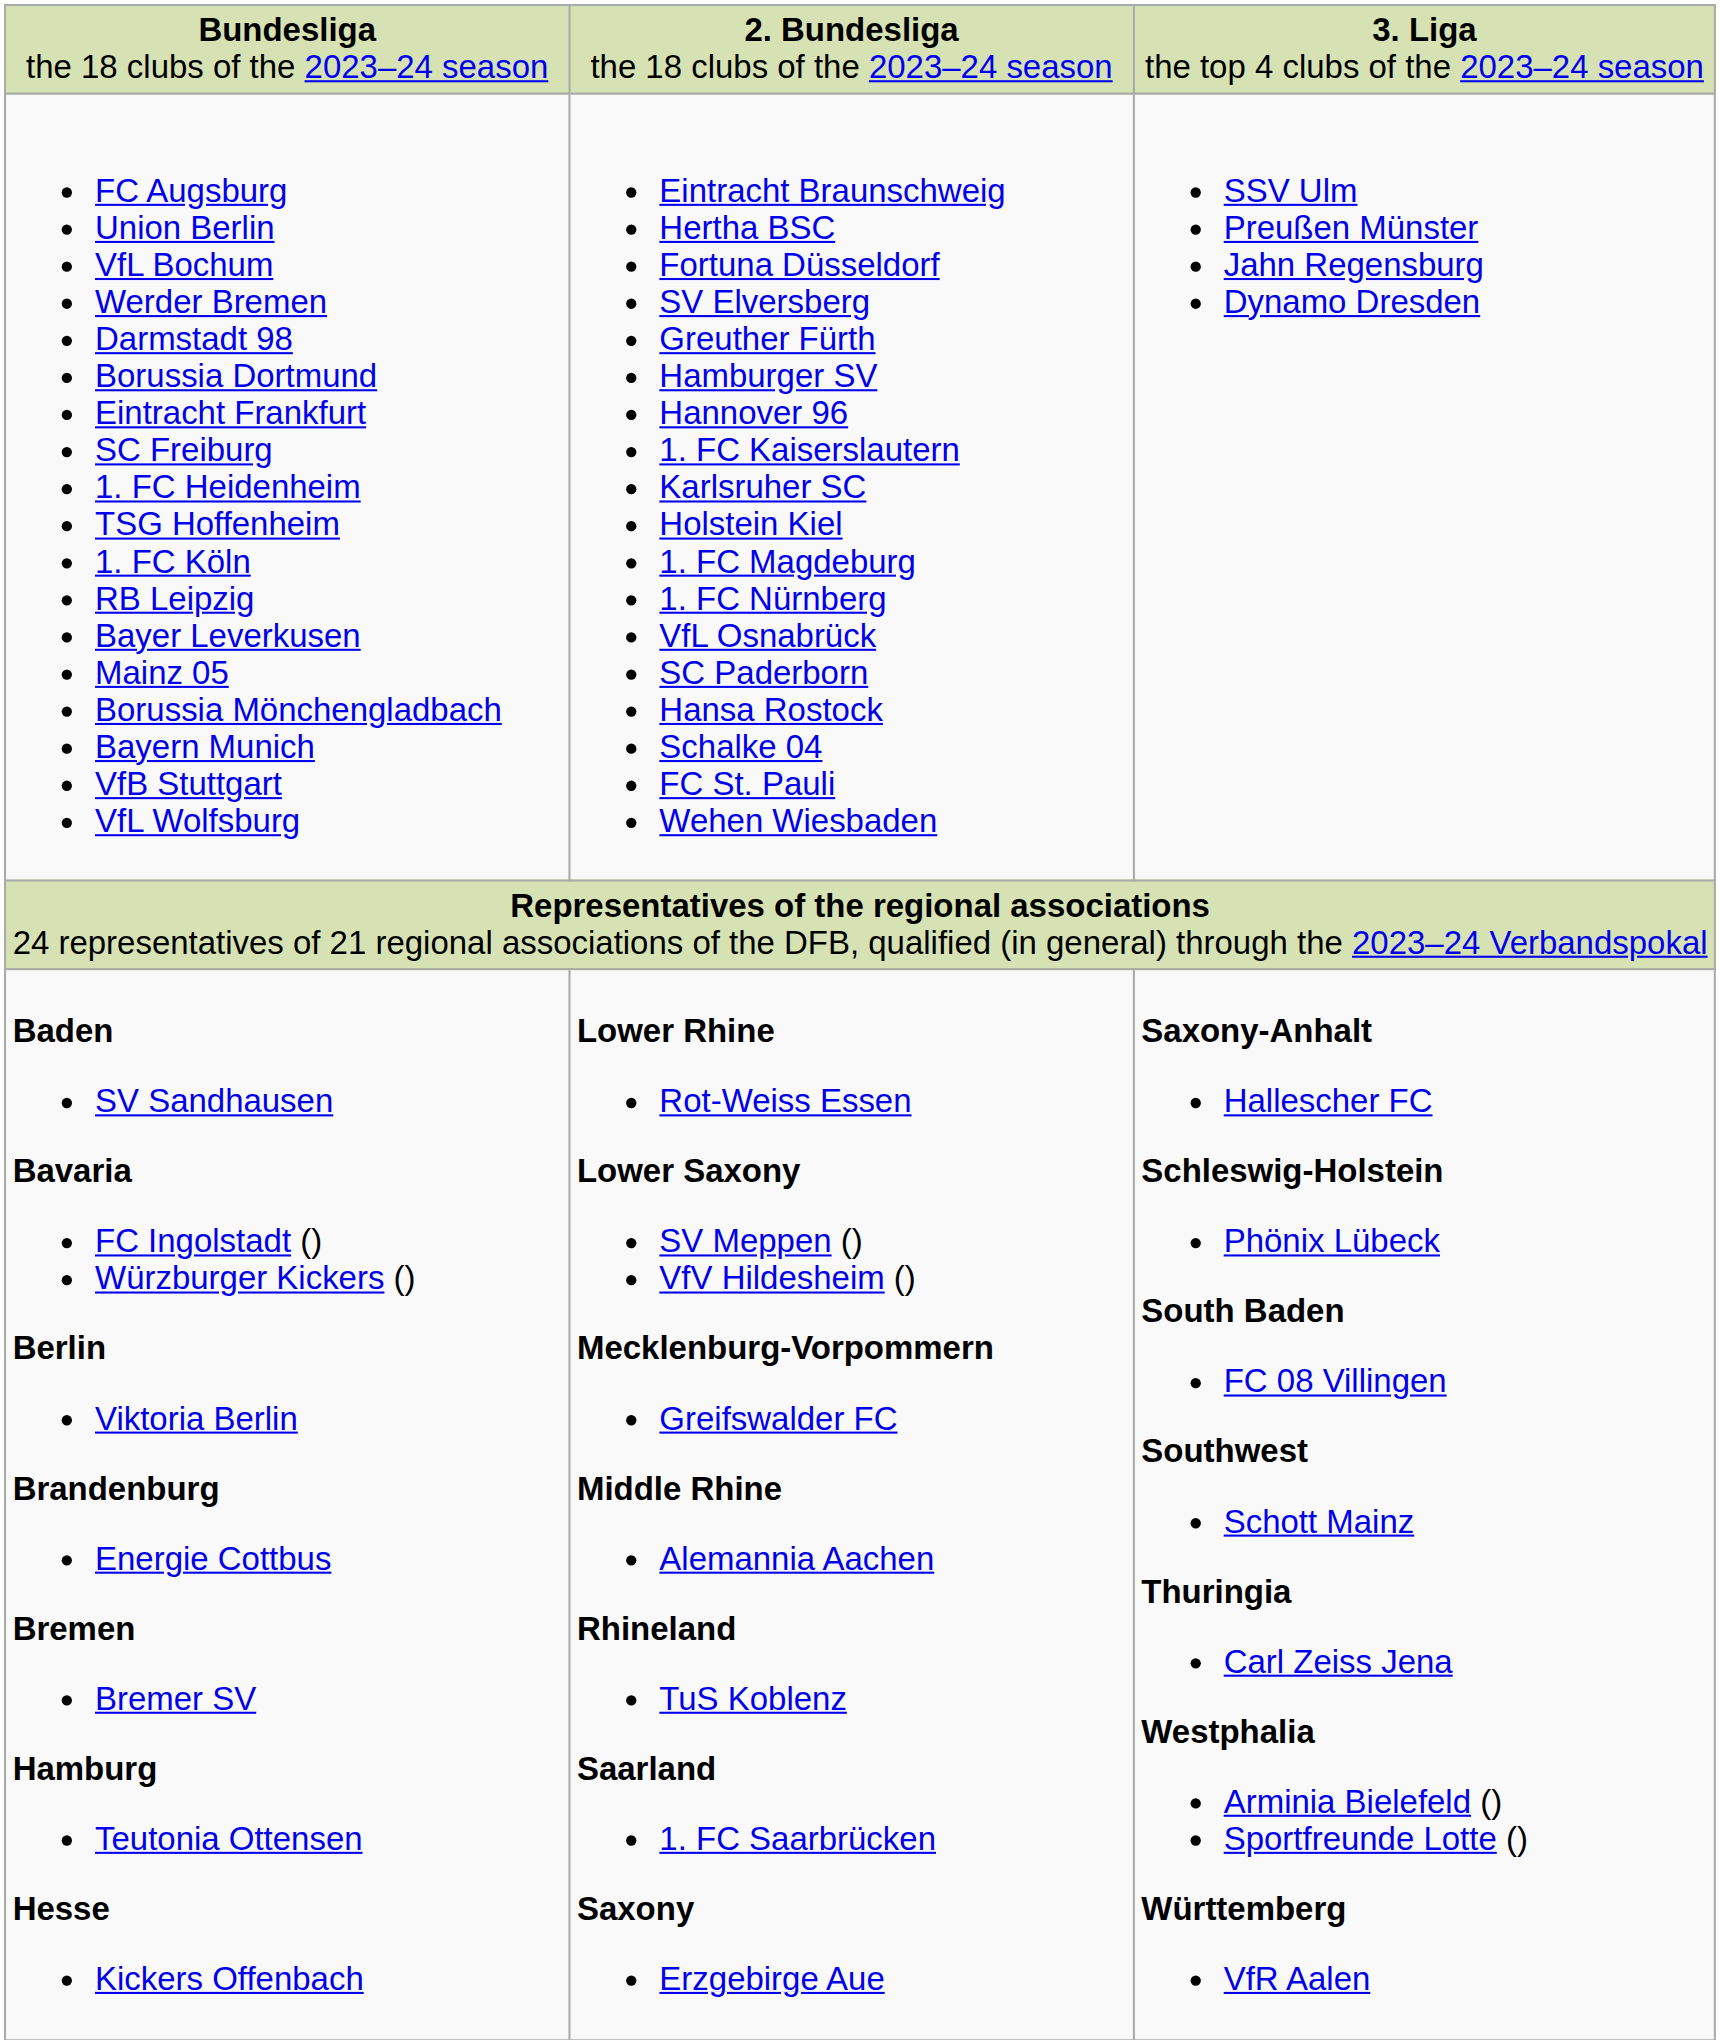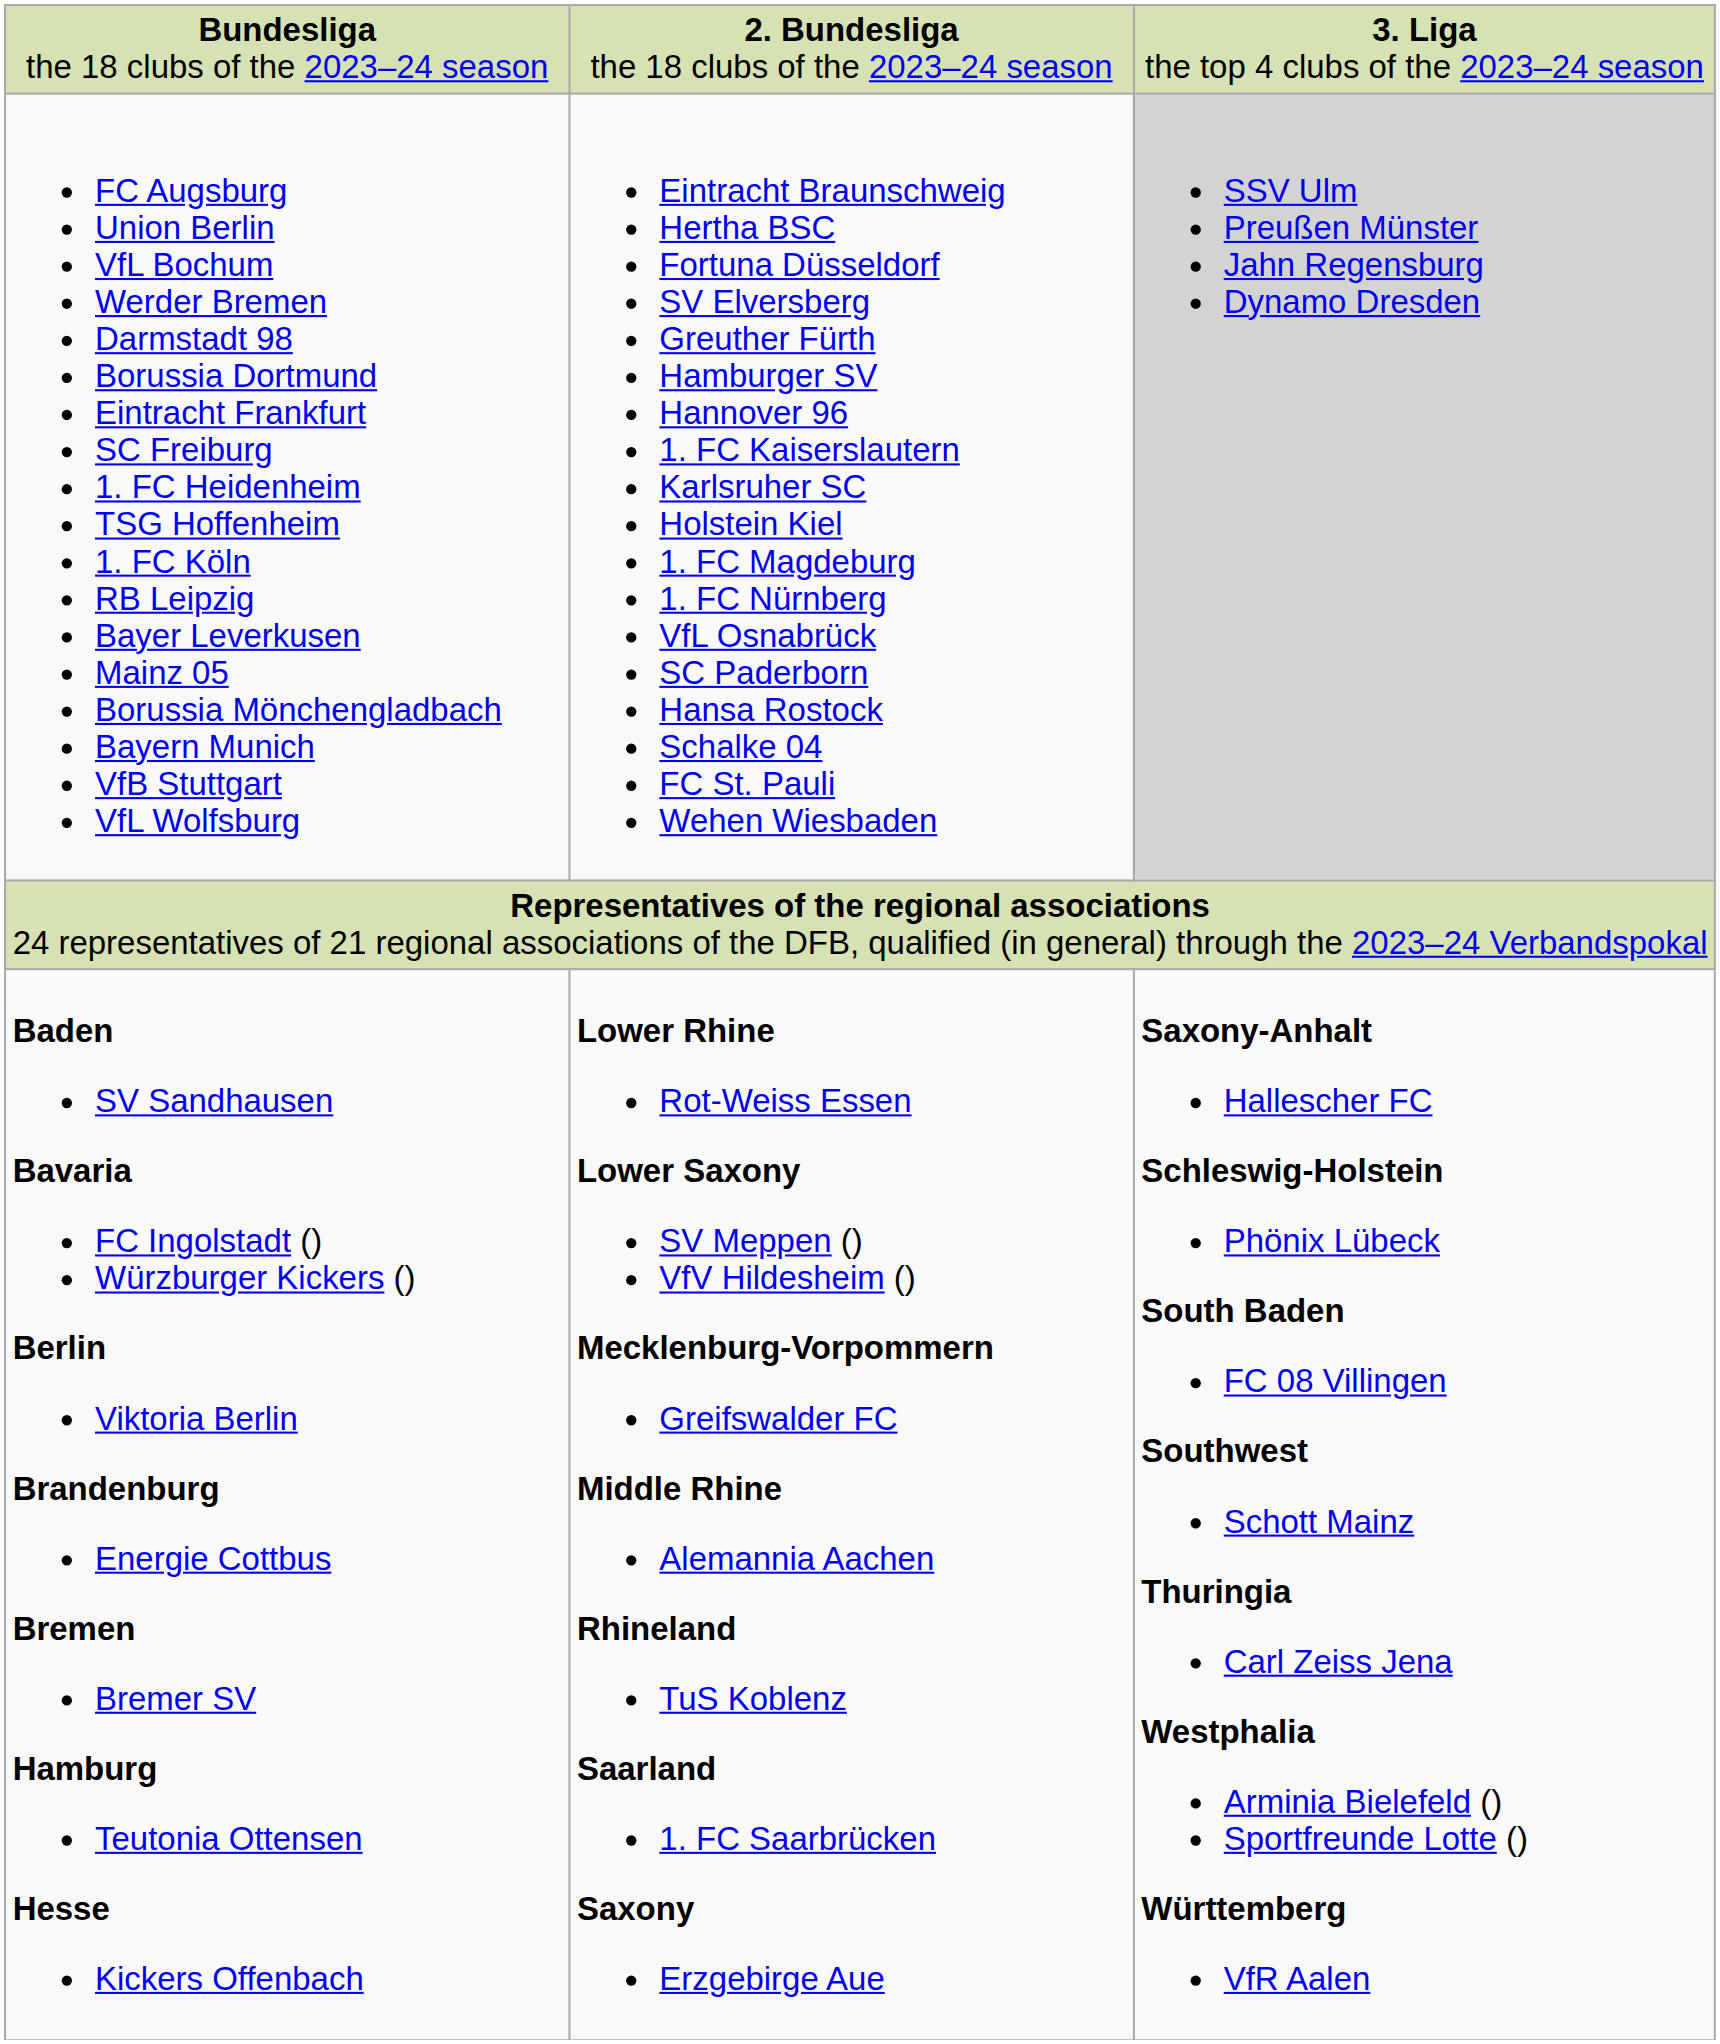row 2 | column 3: no background -> lightgrey background
